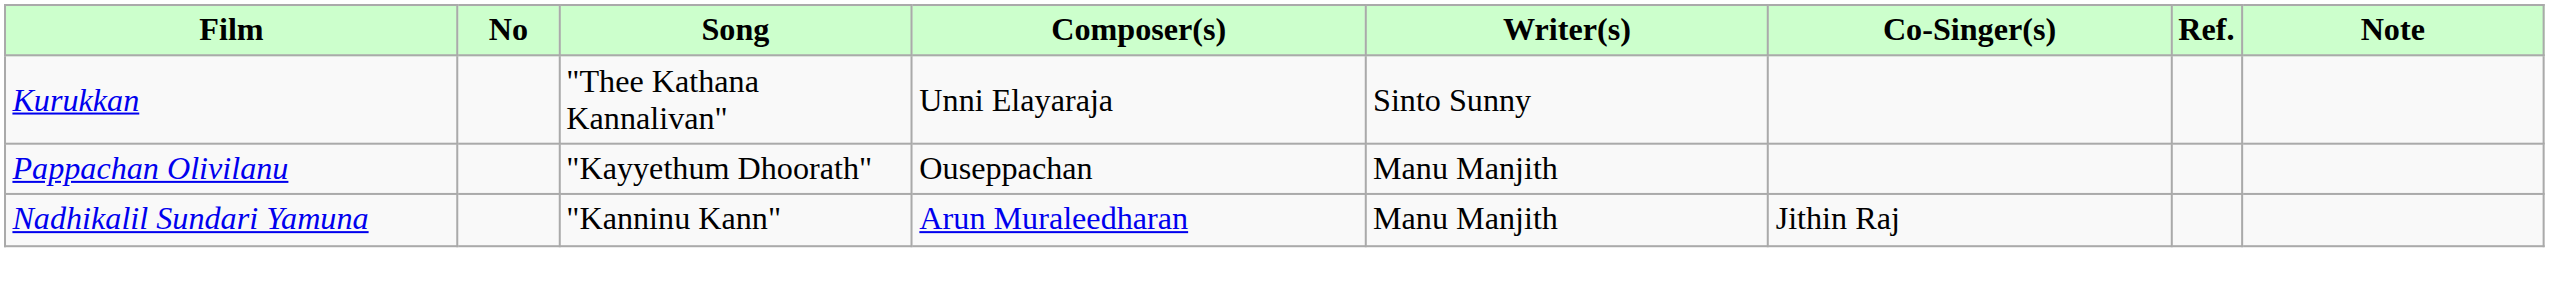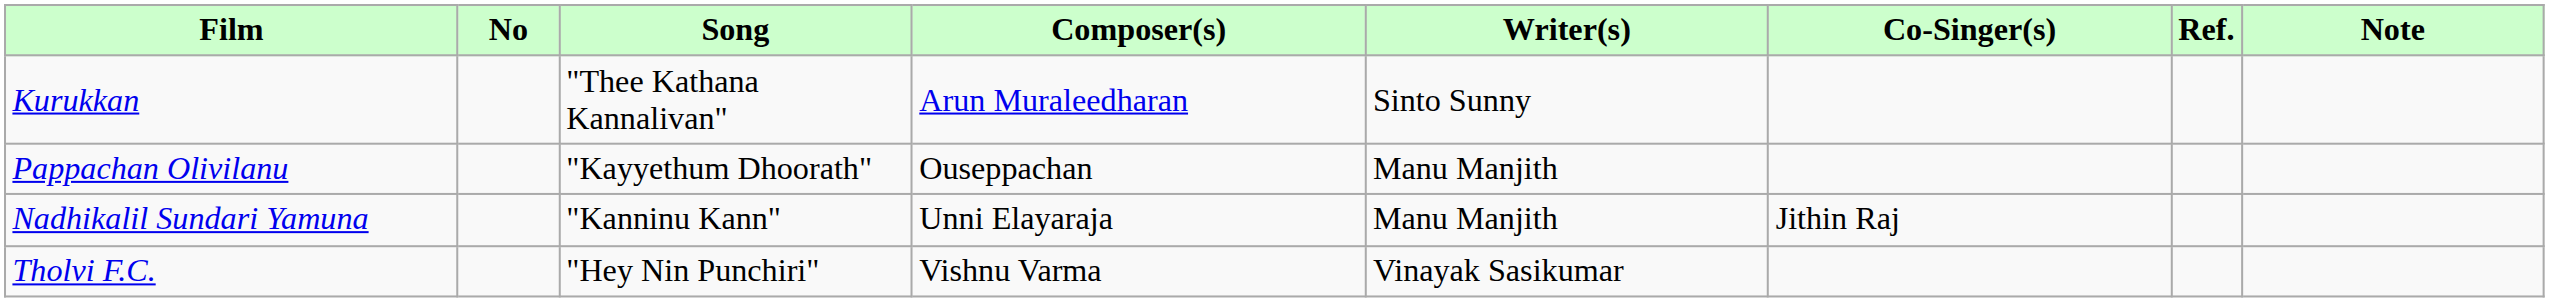Kurukkan | Composer(s): Unni Elayaraja -> Arun Muraleedharan
Nadhikalil Sundari Yamuna | Composer(s): Arun Muraleedharan -> Unni Elayaraja
+ row: Tholvi F.C. | "Hey Nin Punchiri" | Vishnu Varma | Vinayak Sasikumar
